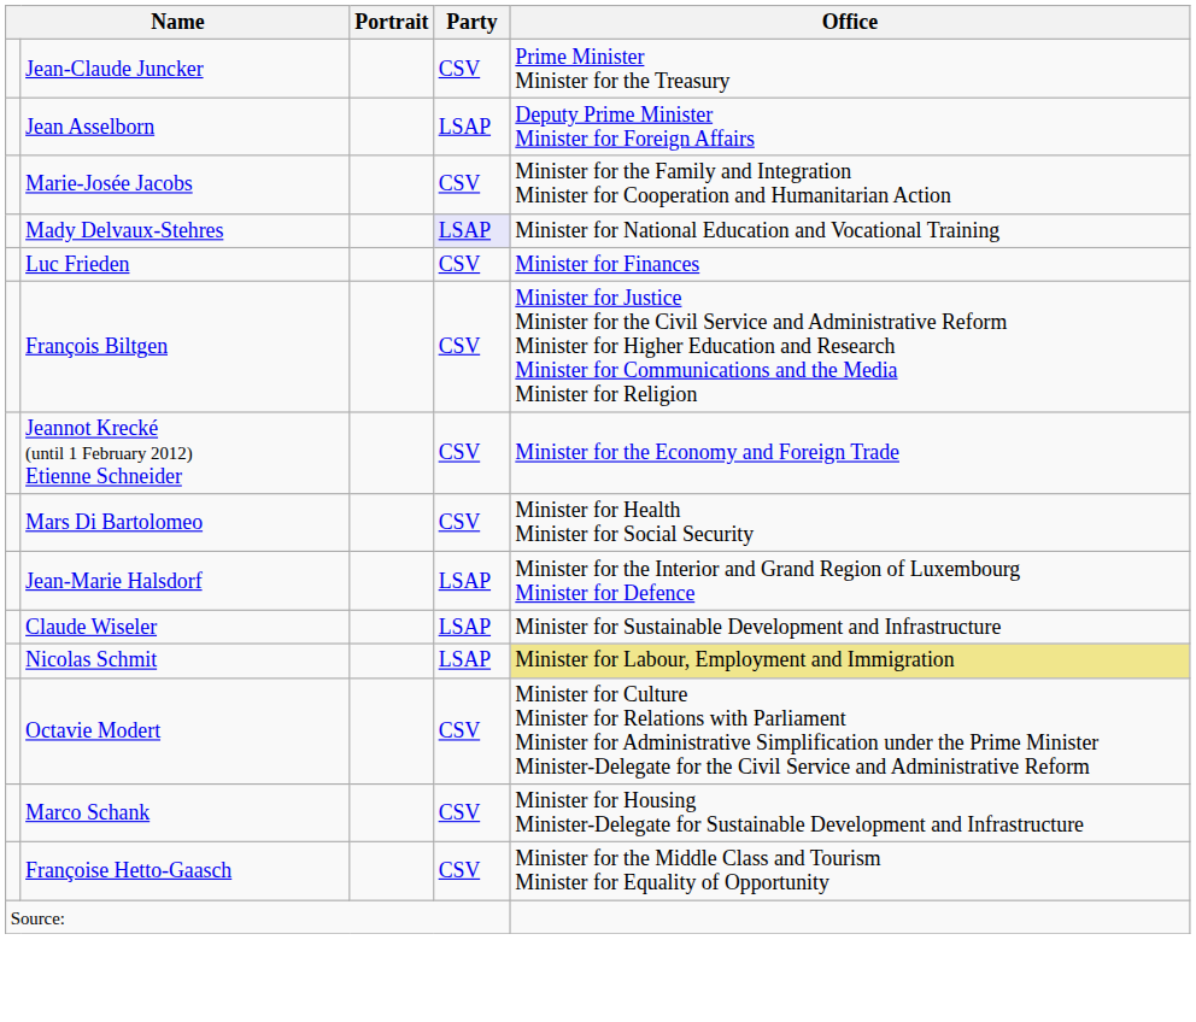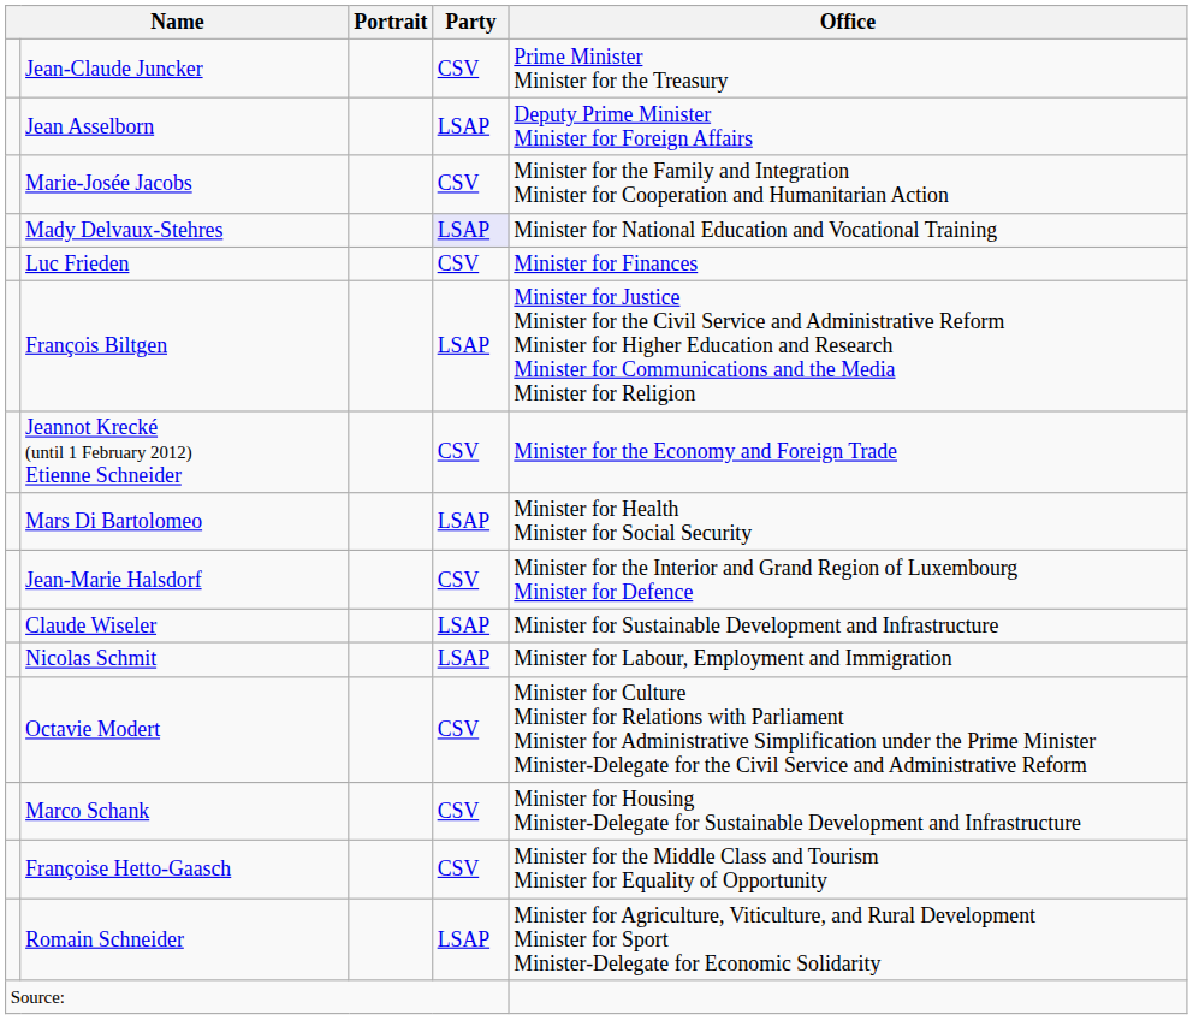François Biltgen | Party: CSV -> LSAP
Mars Di Bartolomeo | Party: CSV -> LSAP
Jean-Marie Halsdorf | Party: LSAP -> CSV
Nicolas Schmit | Office: khaki background -> no background
+ row: Romain Schneider | LSAP | Minister for Agriculture, Viticulture, and Rural Development Minister for Sport Minister-Delegate for Economic Solidarity
